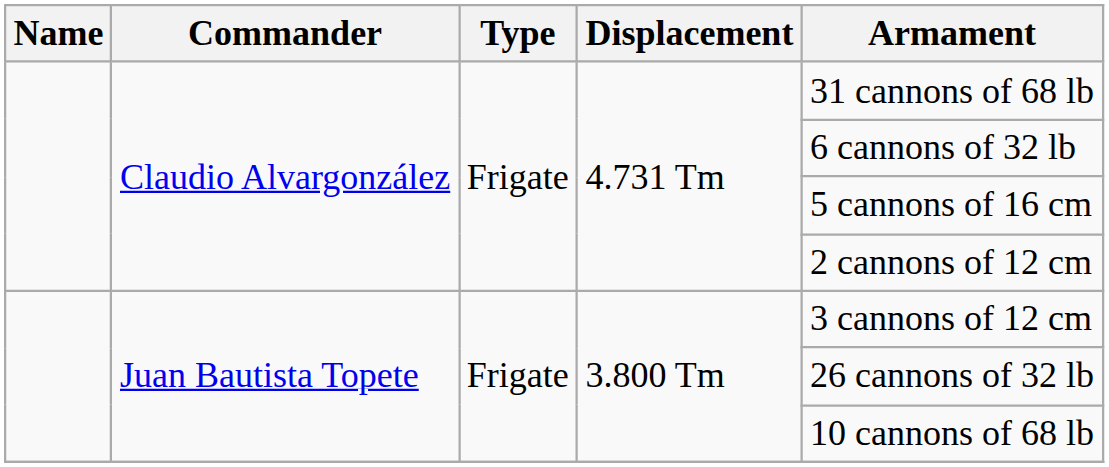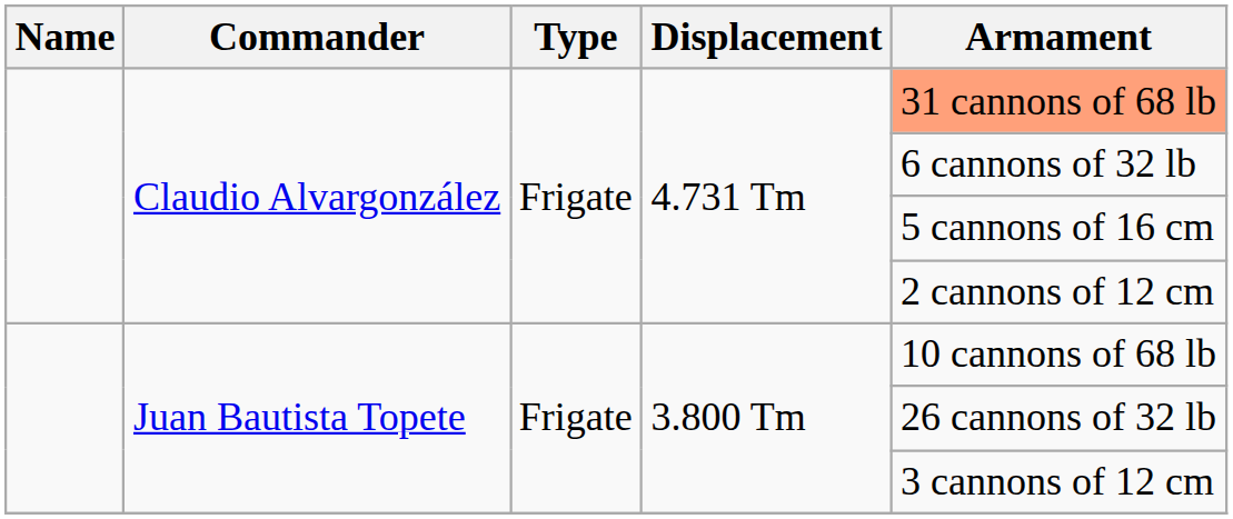row 2 | Armament: no background -> lightsalmon background
row 6 | Armament: 3 cannons of 12 cm -> 10 cannons of 68 lb
row 8 | Armament: 10 cannons of 68 lb -> 3 cannons of 12 cm
